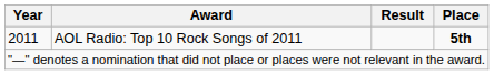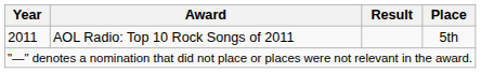2011 | Place: bold -> normal
